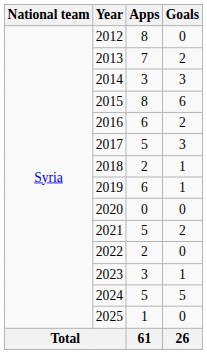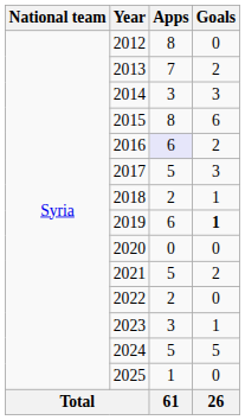2016 | Apps: no background -> lavender background
2019 | Goals: normal -> bold
